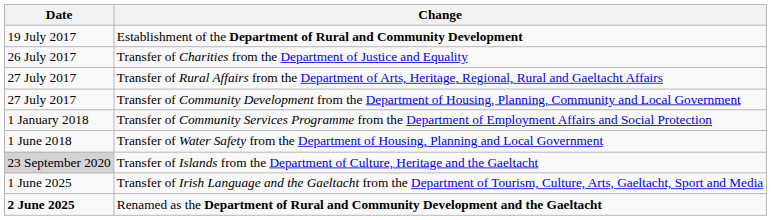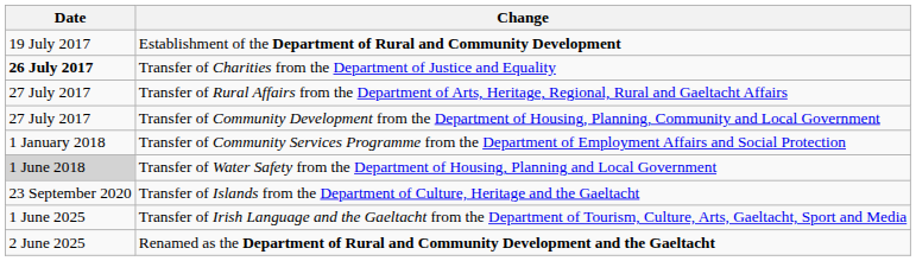row 3 | Date: normal -> bold
row 7 | Date: no background -> lightgrey background
row 8 | Date: lightgrey background -> no background
row 10 | Date: bold -> normal
